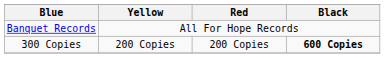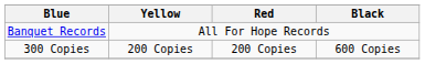300 Copies | Black: bold -> normal
